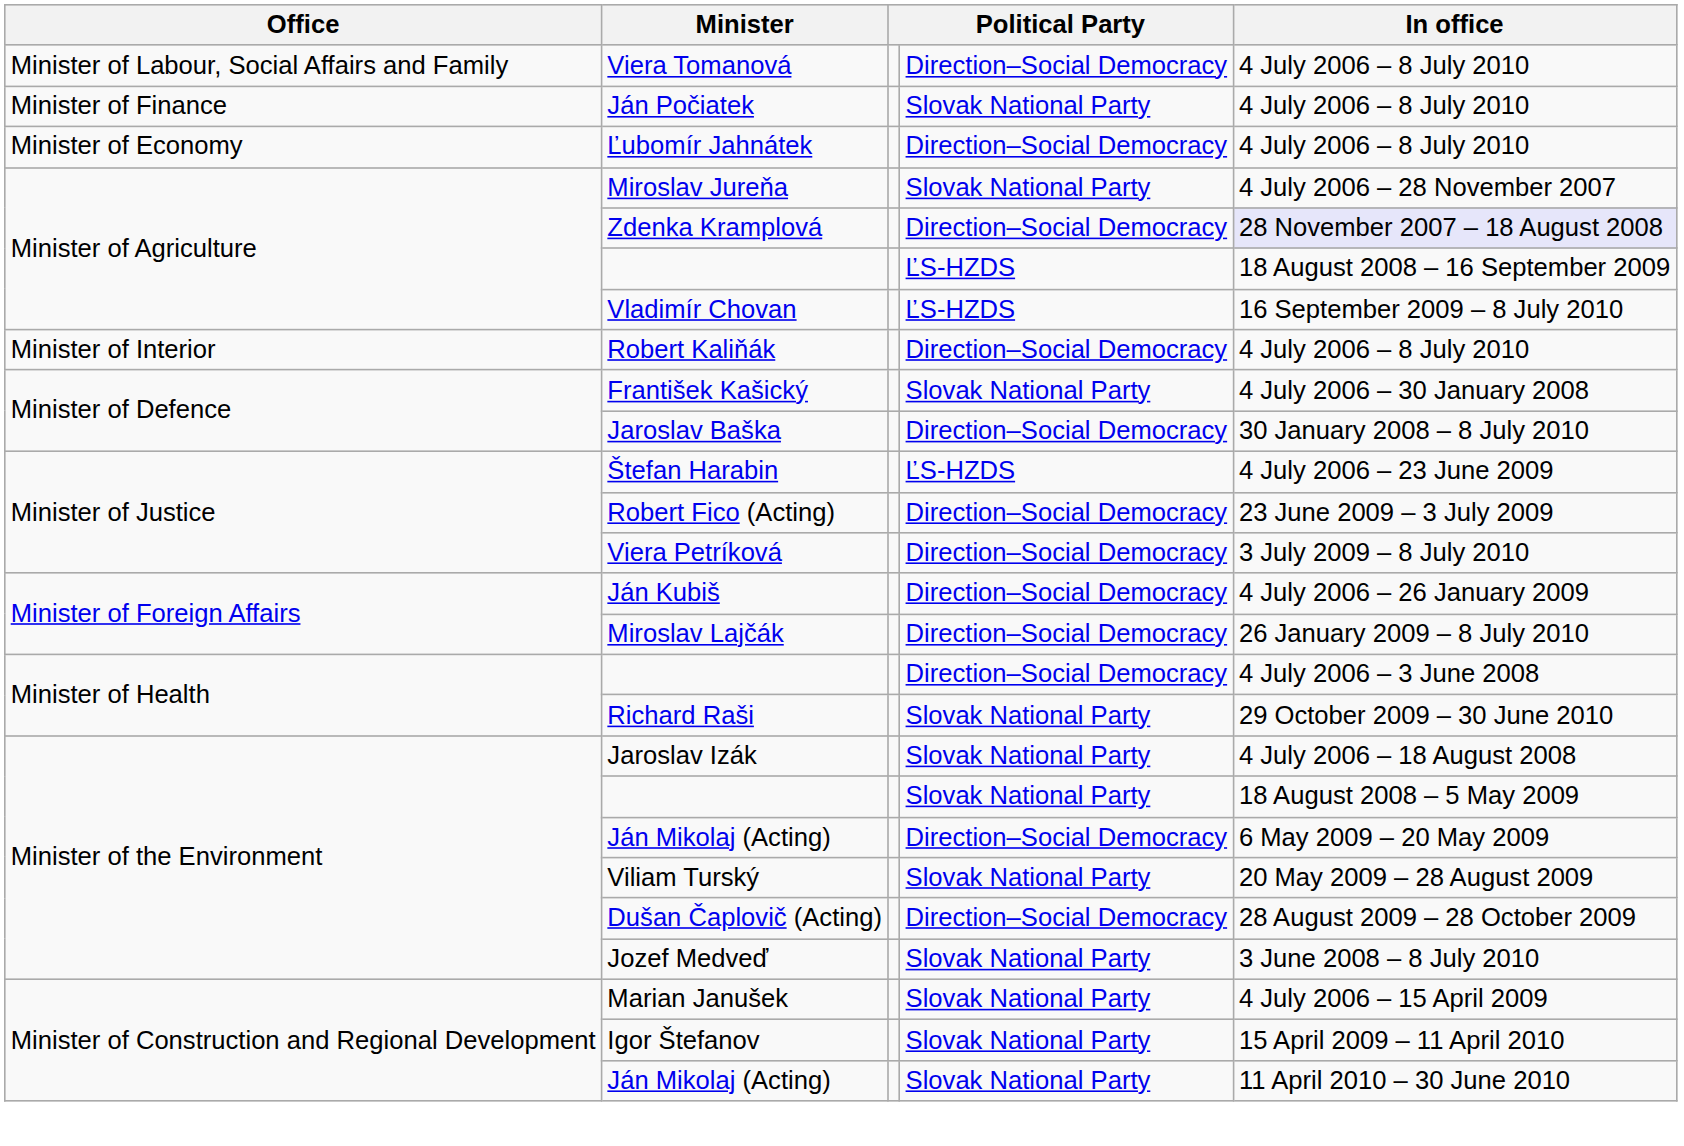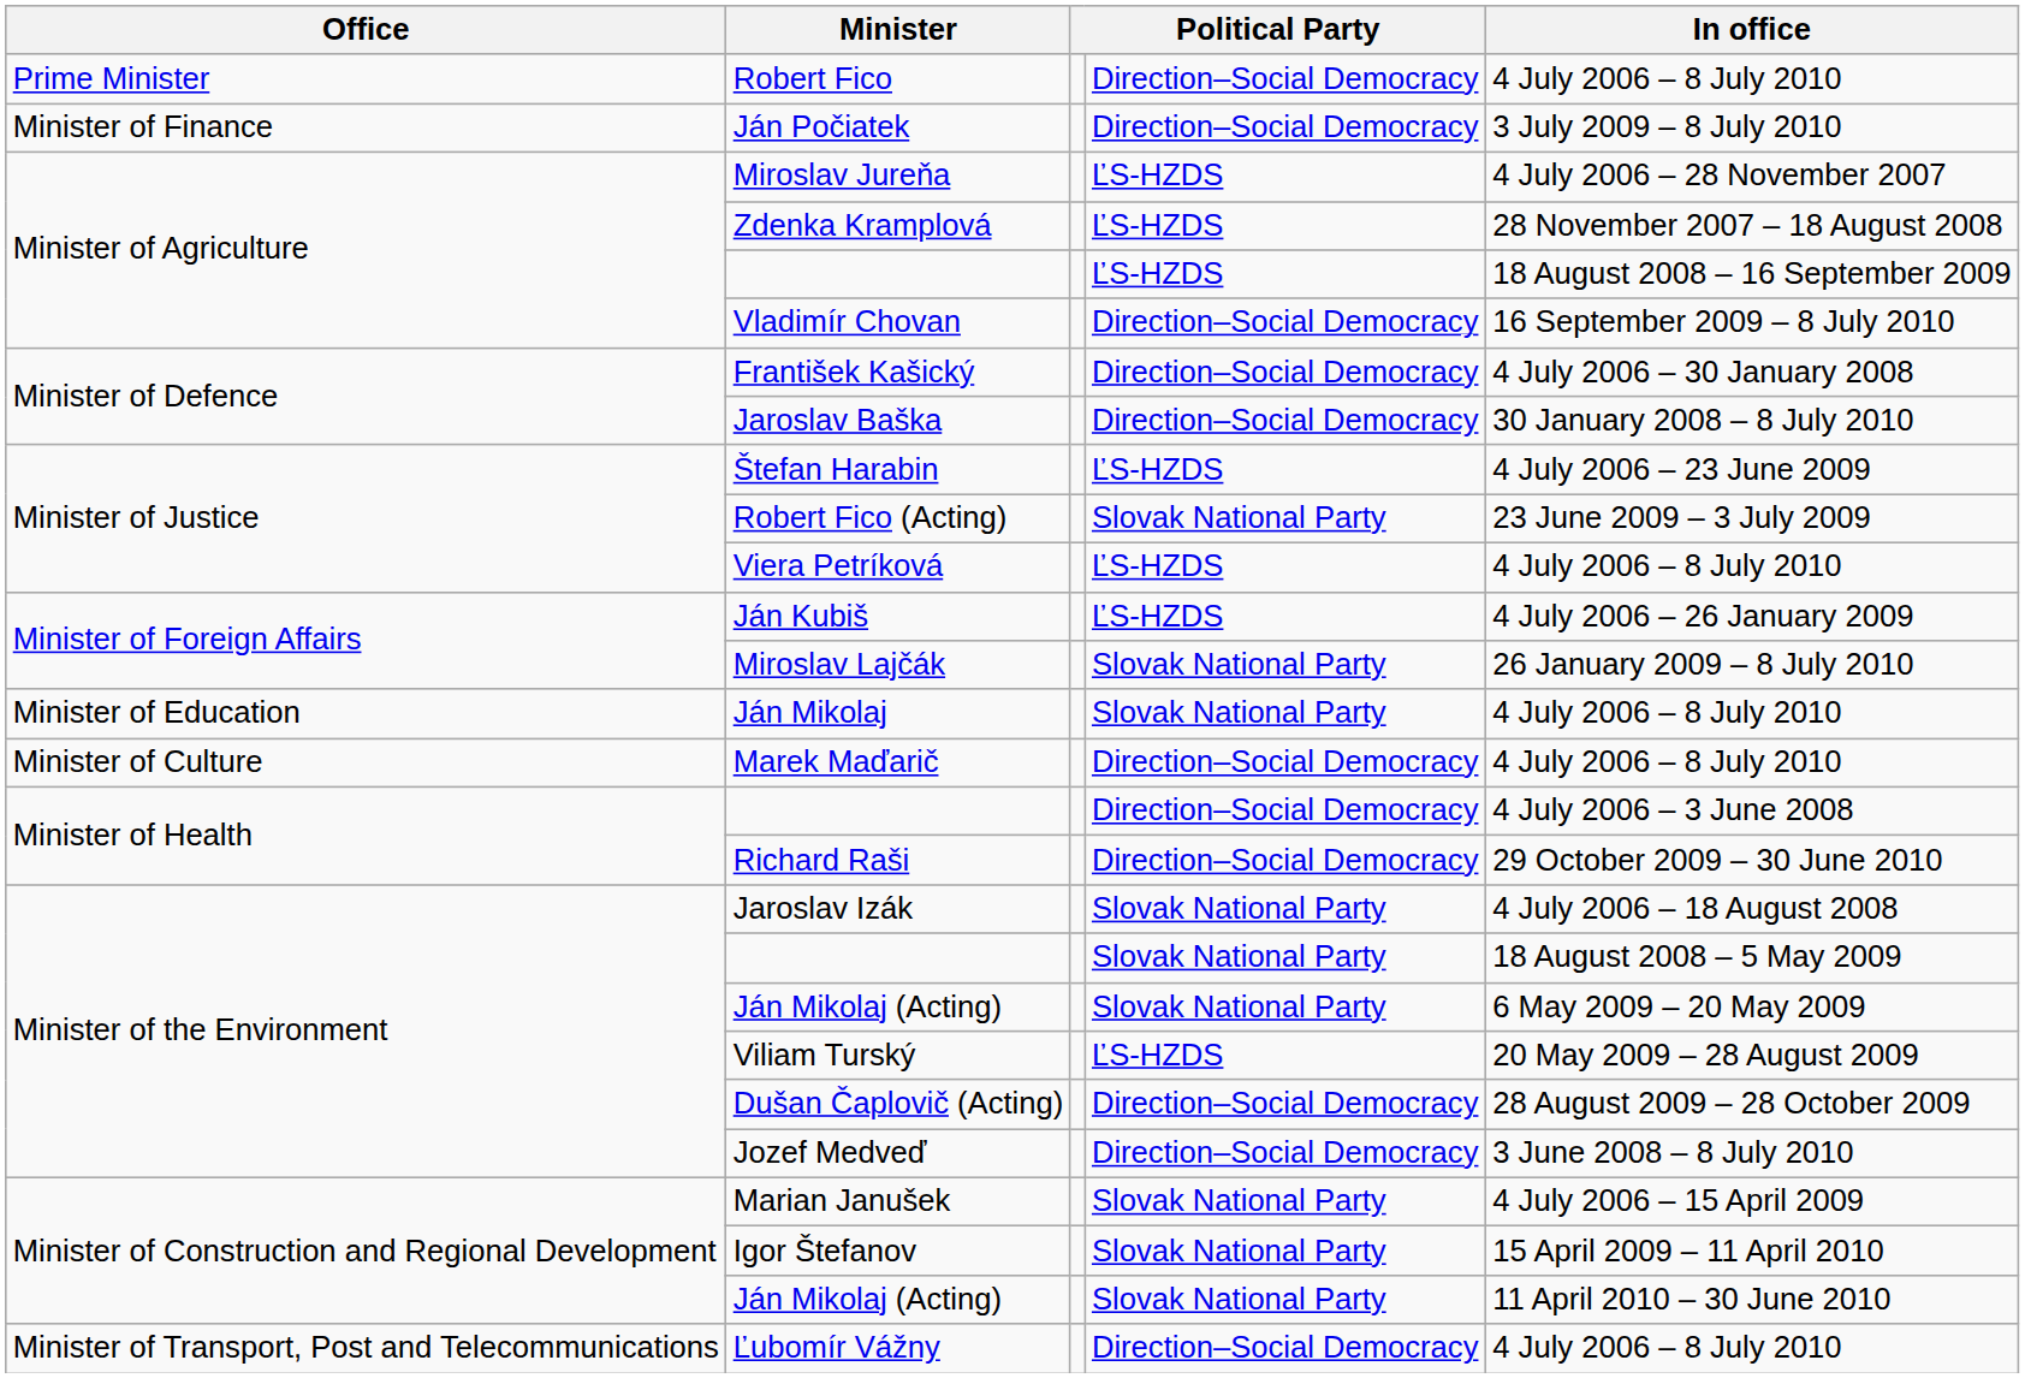+ row: Prime Minister | Robert Fico | Direction–Social Democracy | 4 July 2006 – 8 July 2010
- row: Minister of Labour, Social Affairs and Family | Viera Tomanová | Direction–Social Democracy | 4 July 2006 – 8 July 2010
Ján Počiatek | column 4: Slovak National Party -> Direction–Social Democracy
Ján Počiatek | In office: 4 July 2006 – 8 July 2010 -> 3 July 2009 – 8 July 2010
- row: Minister of Economy | Ľubomír Jahnátek | Direction–Social Democracy | 4 July 2006 – 8 July 2010
Miroslav Jureňa | column 4: Slovak National Party -> ĽS-HZDS
Zdenka Kramplová | column 4: Direction–Social Democracy -> ĽS-HZDS
Zdenka Kramplová | In office: lavender background -> no background
Vladimír Chovan | column 4: ĽS-HZDS -> Direction–Social Democracy
- row: Minister of Interior | Robert Kaliňák | Direction–Social Democracy | 4 July 2006 – 8 July 2010
František Kašický | column 4: Slovak National Party -> Direction–Social Democracy
Robert Fico (Acting) | column 4: Direction–Social Democracy -> Slovak National Party
Viera Petríková | column 4: Direction–Social Democracy -> ĽS-HZDS
Viera Petríková | In office: 3 July 2009 – 8 July 2010 -> 4 July 2006 – 8 July 2010
Ján Kubiš | column 4: Direction–Social Democracy -> ĽS-HZDS
Miroslav Lajčák | column 4: Direction–Social Democracy -> Slovak National Party
+ row: Minister of Education | Ján Mikolaj | Slovak National Party | 4 July 2006 – 8 July 2010
+ row: Minister of Culture | Marek Maďarič | Direction–Social Democracy | 4 July 2006 – 8 July 2010
Richard Raši | column 4: Slovak National Party -> Direction–Social Democracy
Minister of the Environment / Ján Mikolaj (Acting) | column 4: Direction–Social Democracy -> Slovak National Party
Viliam Turský | column 4: Slovak National Party -> ĽS-HZDS
Jozef Medveď | column 4: Slovak National Party -> Direction–Social Democracy
+ row: Minister of Transport, Post and Telecommunications | Ľubomír Vážny | Direction–Social Democracy | 4 July 2006 – 8 July 2010
